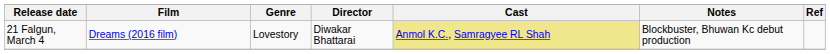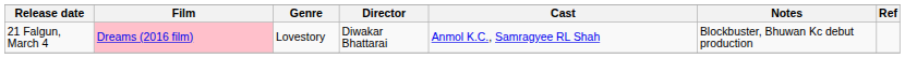21 Falgun, March 4 | Film: no background -> pink background
21 Falgun, March 4 | Cast: khaki background -> no background
